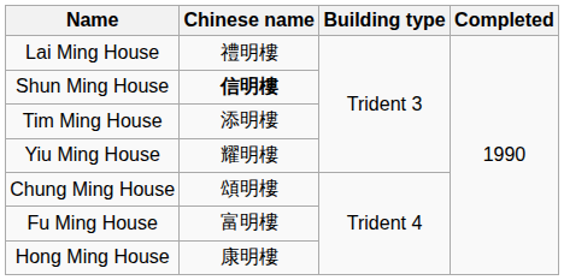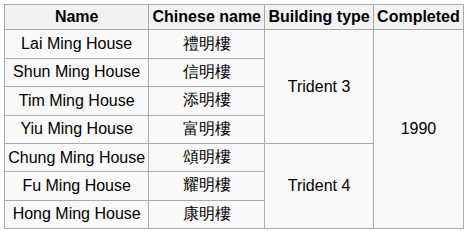Shun Ming House | Chinese name: bold -> normal
Yiu Ming House | Chinese name: 耀明樓 -> 富明樓
Fu Ming House | Chinese name: 富明樓 -> 耀明樓
